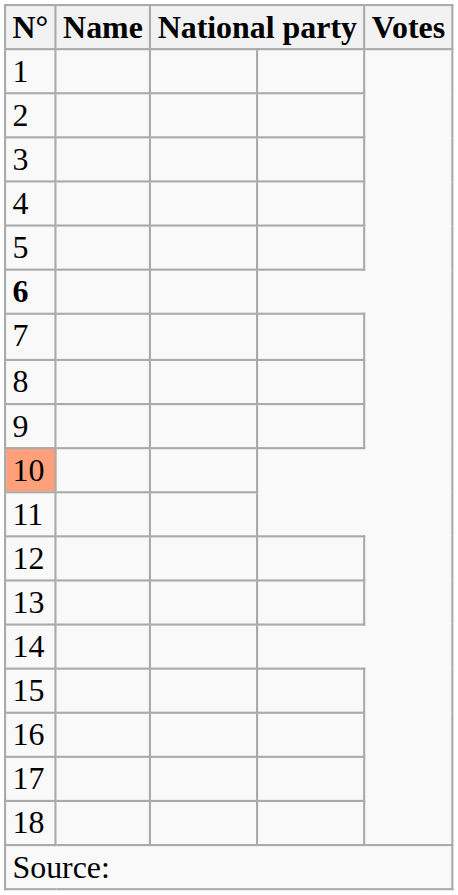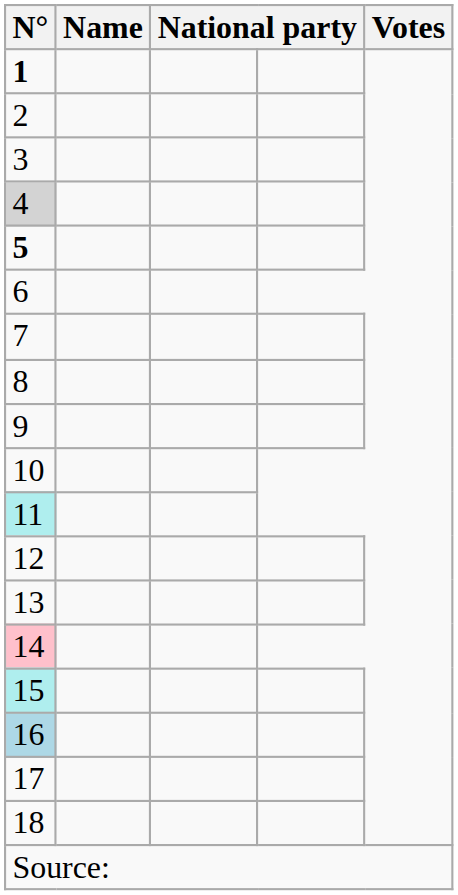1 | N°: normal -> bold
4 | N°: no background -> lightgrey background
5 | N°: normal -> bold
6 | N°: bold -> normal
10 | N°: lightsalmon background -> no background
11 | N°: no background -> paleturquoise background
14 | N°: no background -> pink background
15 | N°: no background -> paleturquoise background
16 | N°: no background -> lightblue background
